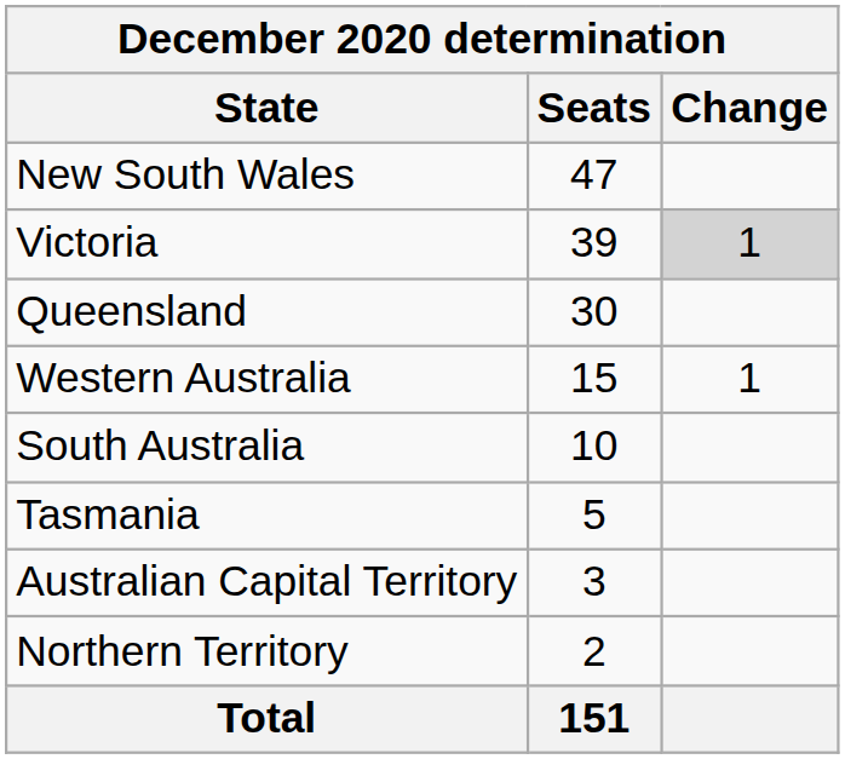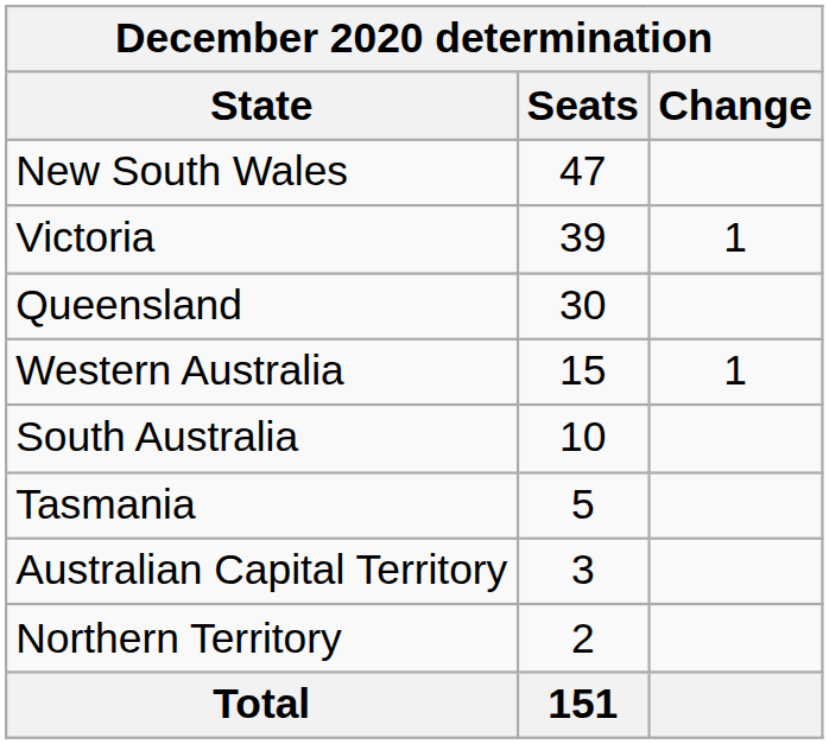Victoria | Change: lightgrey background -> no background
